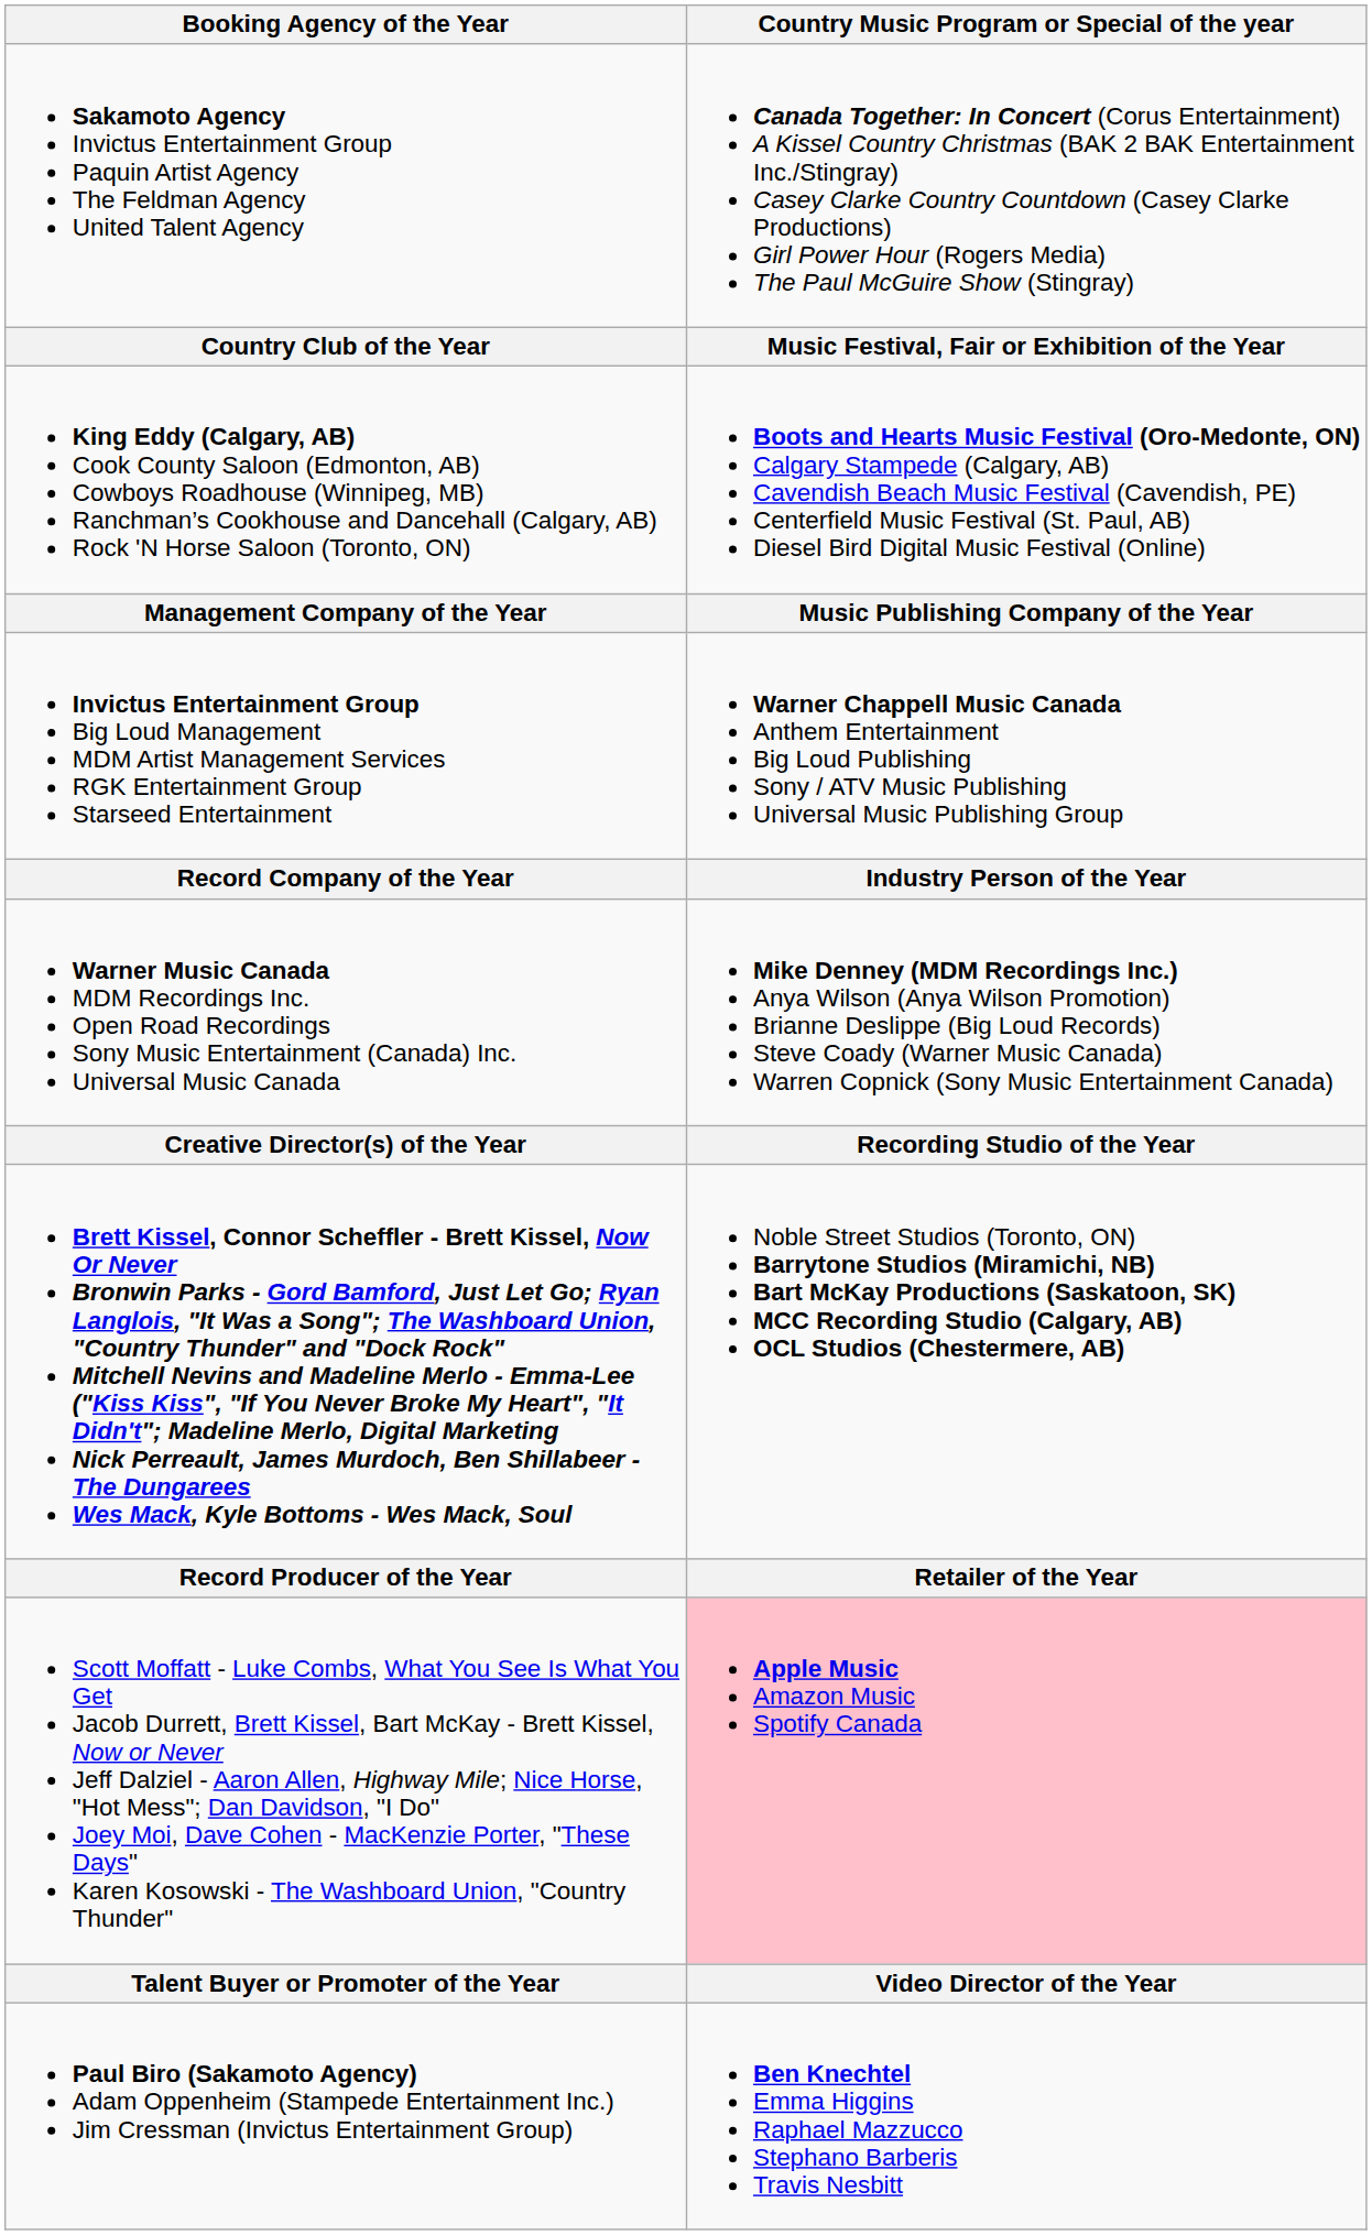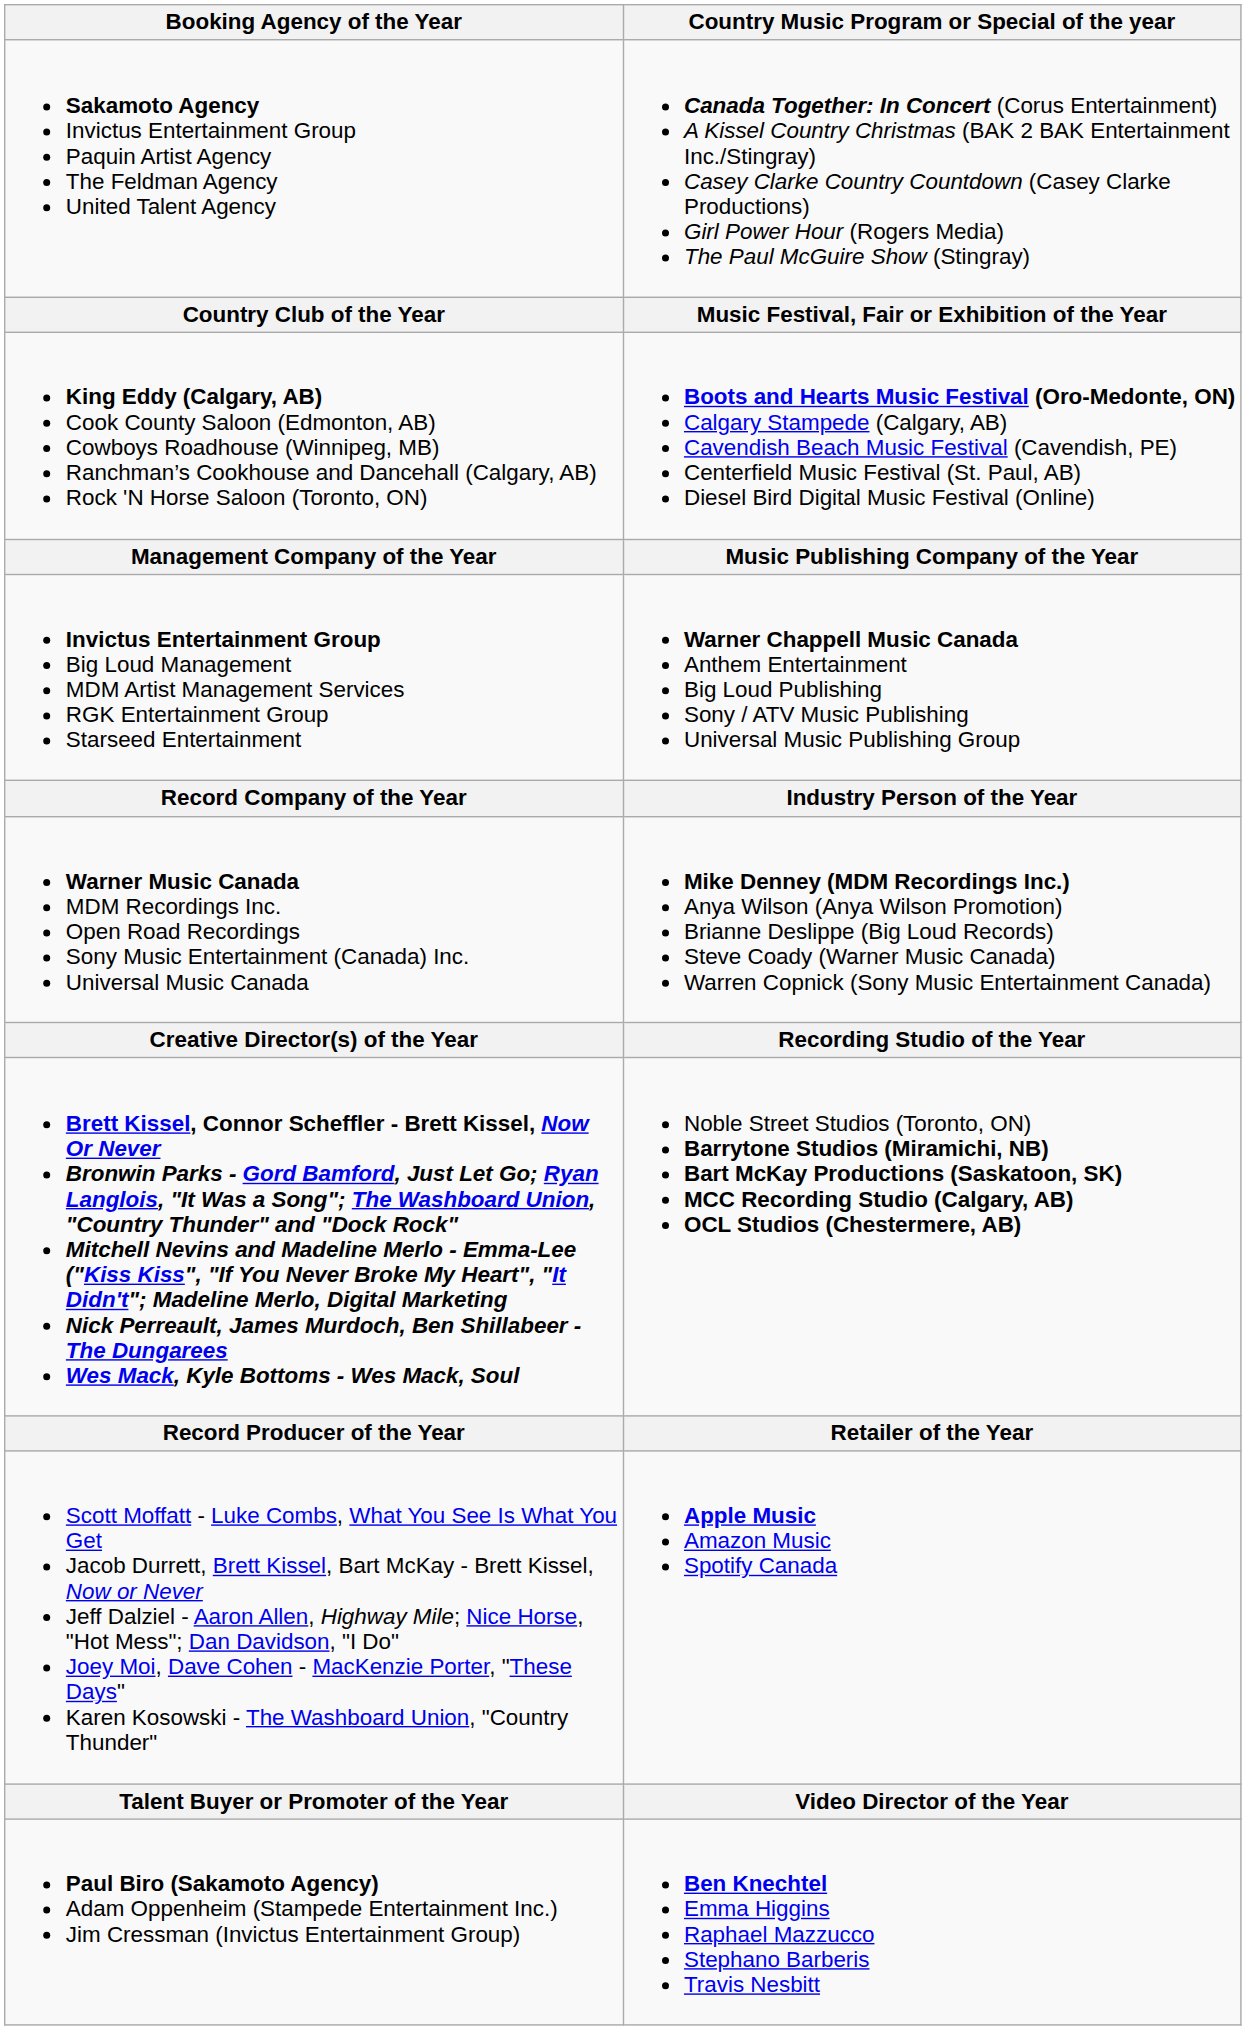row 12 | Country Music Program or Special of the year: pink background -> no background
